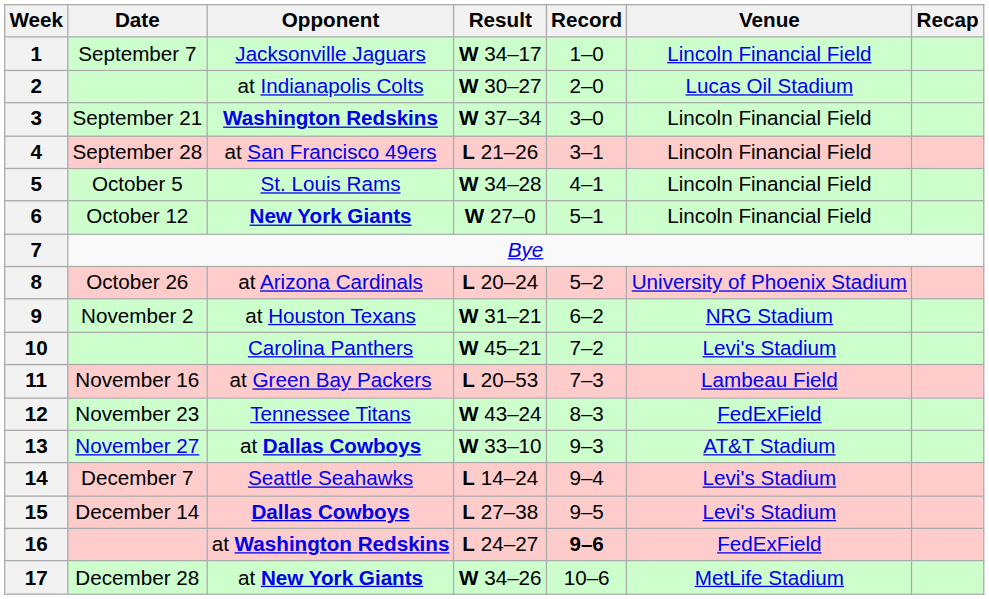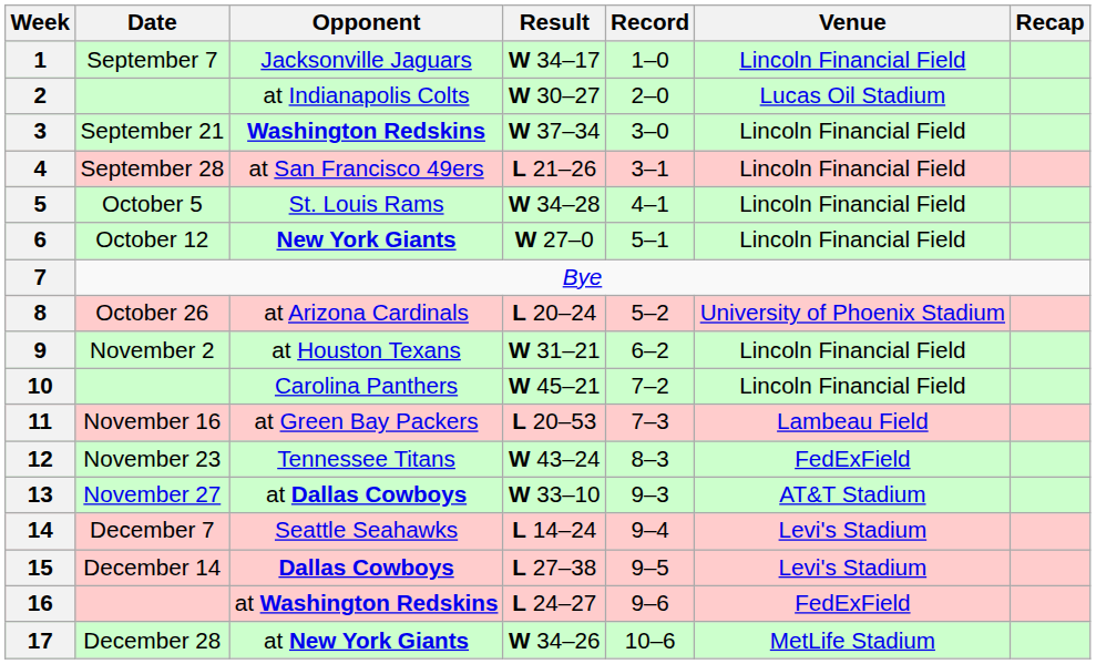9 | Venue: NRG Stadium -> Lincoln Financial Field
10 | Venue: Levi's Stadium -> Lincoln Financial Field
16 | Record: bold -> normal
